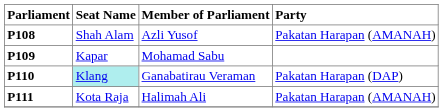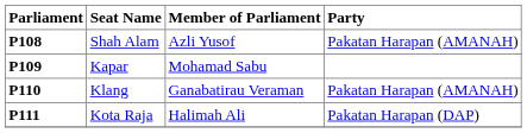P110 | Seat Name: paleturquoise background -> no background
P110 | Party: Pakatan Harapan (DAP) -> Pakatan Harapan (AMANAH)
P111 | Party: Pakatan Harapan (AMANAH) -> Pakatan Harapan (DAP)
